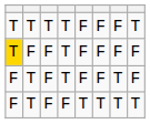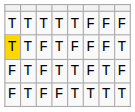row 2 | column 5: F -> T
row 2 | column 8: T -> F
row 3 | column 2: F -> T
row 3 | column 8: F -> T
row 4 | column 5: F -> T
